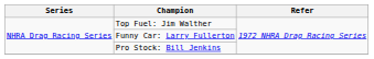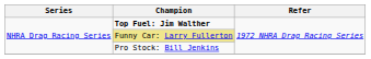Top Fuel: Jim Walther | Champion: normal -> bold
Funny Car: Larry Fullerton | Champion: no background -> khaki background
